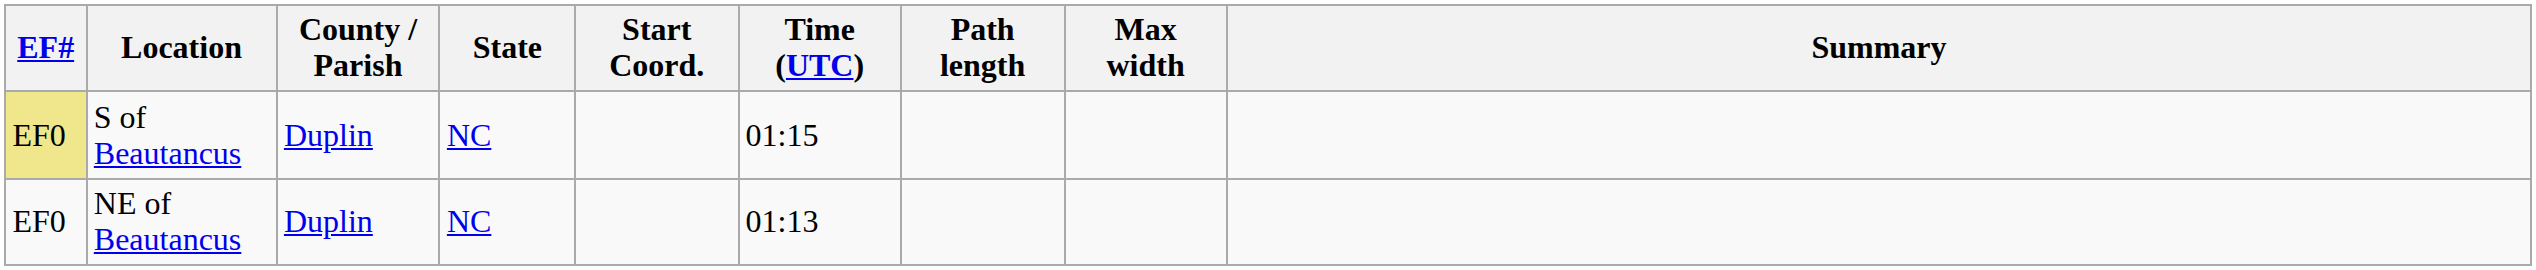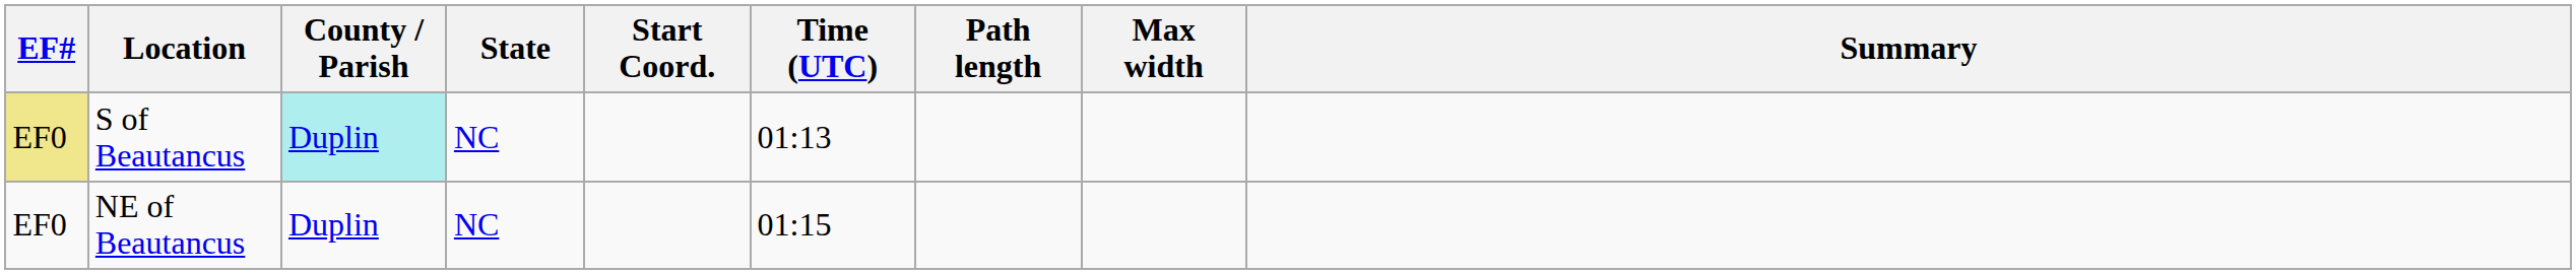S of Beautancus | County / Parish: no background -> paleturquoise background
S of Beautancus | Time (UTC): 01:15 -> 01:13
NE of Beautancus | Time (UTC): 01:13 -> 01:15
